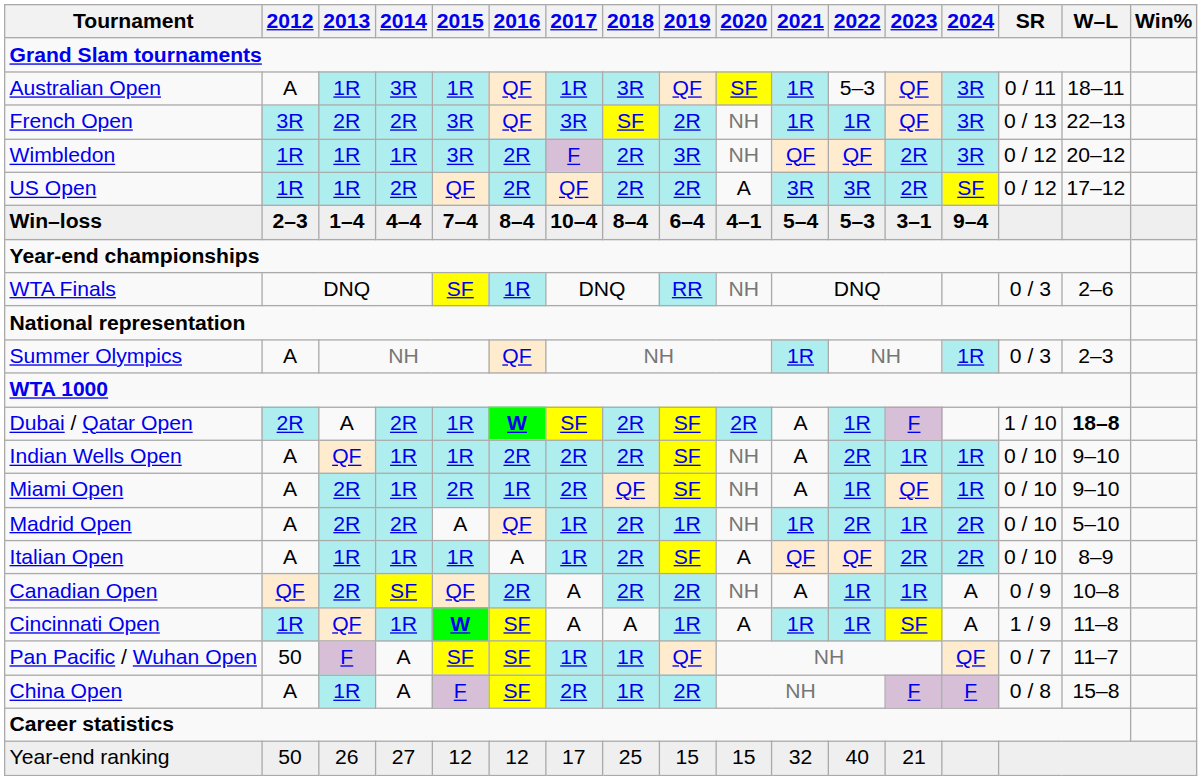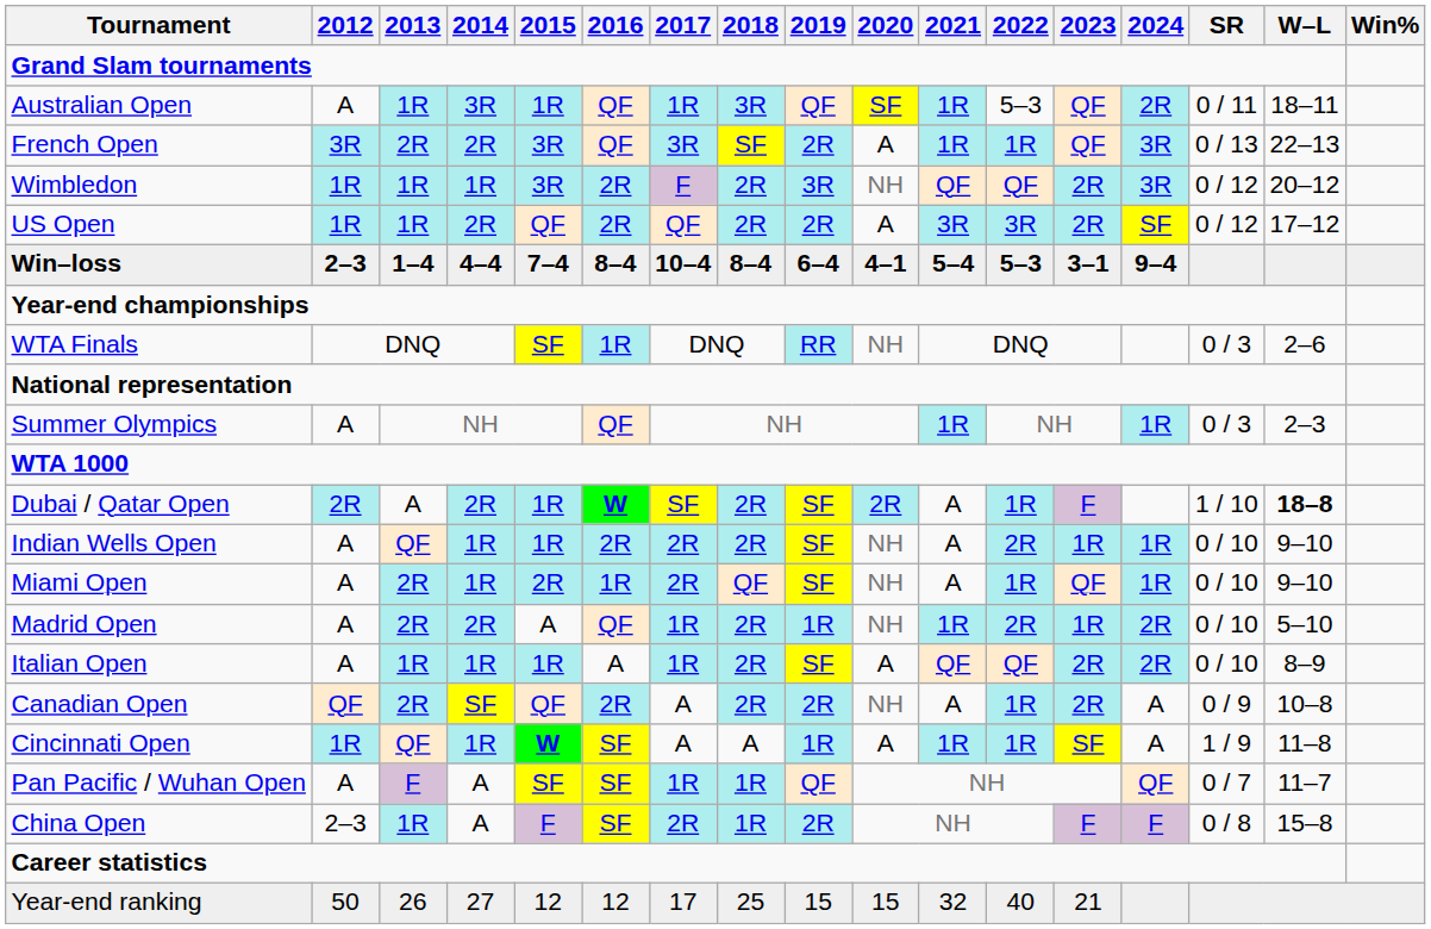Australian Open | 2024: 3R -> 2R
French Open | 2020: NH -> A
Canadian Open | 2023: 1R -> 2R
Pan Pacific / Wuhan Open | 2012: 50 -> A
China Open | 2012: A -> 2–3
